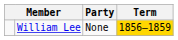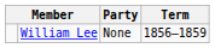William Lee | Term: gold background -> no background
